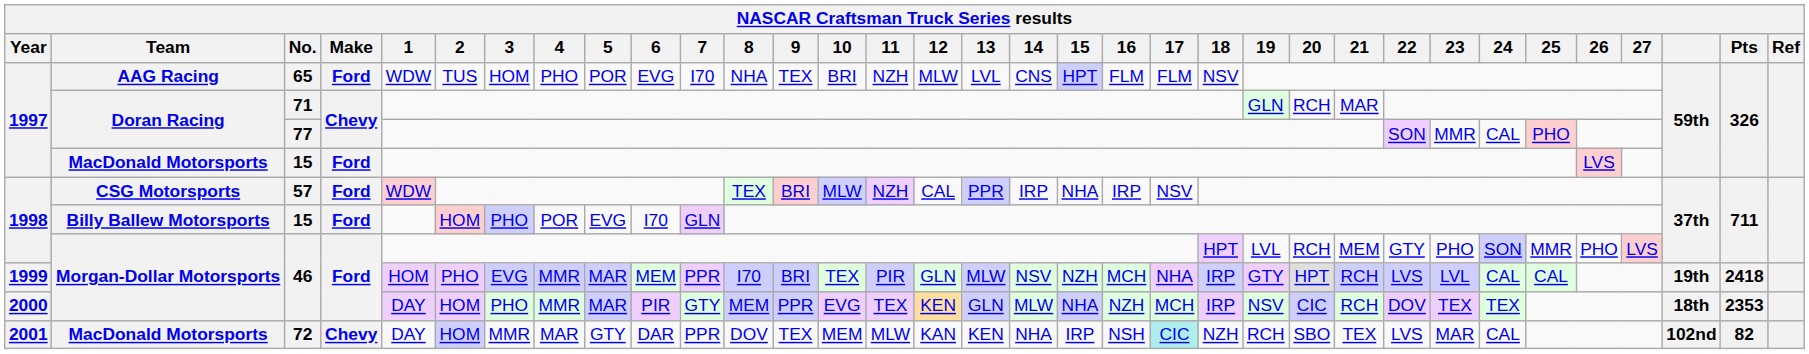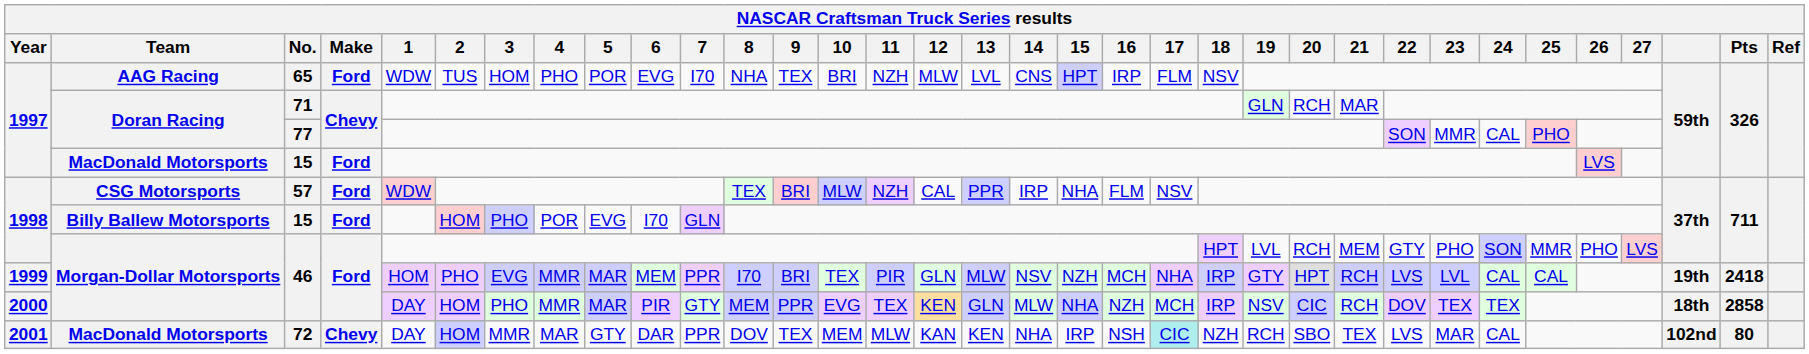65 | 16: FLM -> IRP
57 | 16: IRP -> FLM
2000 / 46 | Pts: 2353 -> 2858
72 | Pts: 82 -> 80
